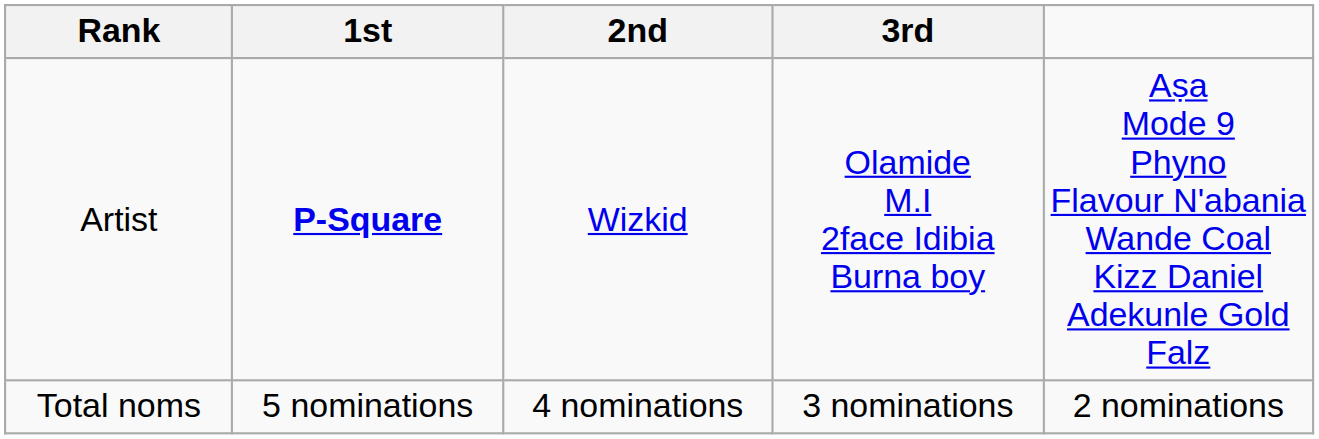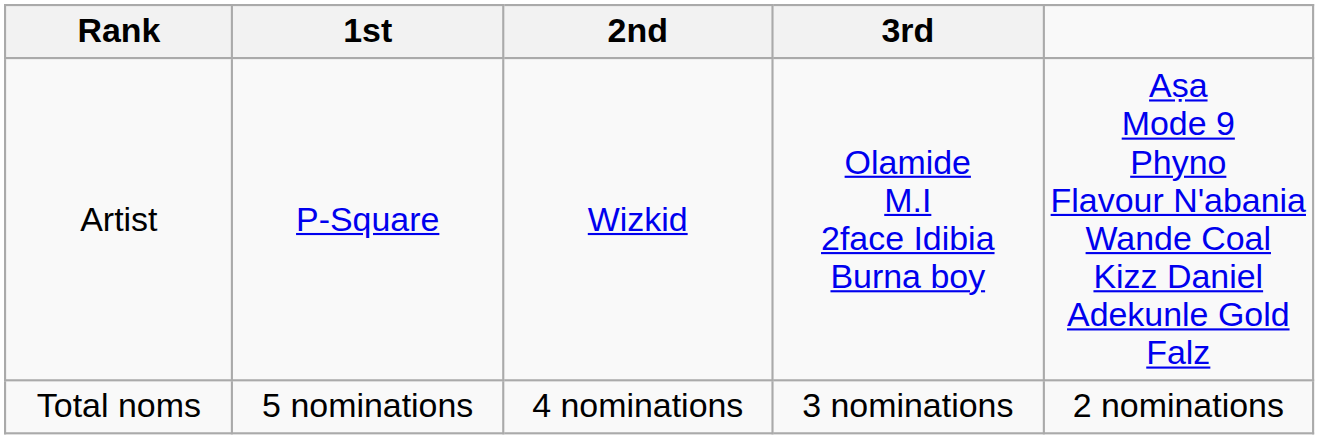Artist | 1st: bold -> normal
